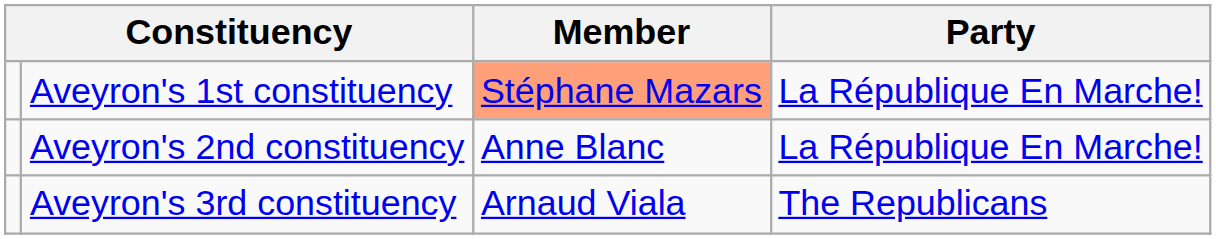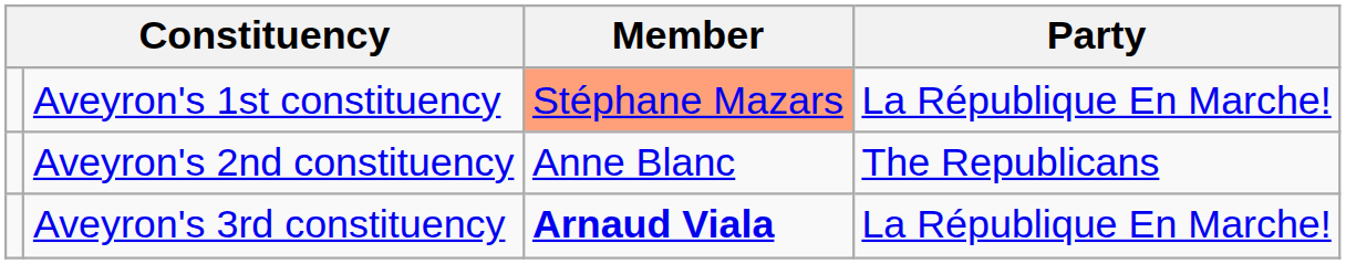Aveyron's 2nd constituency | Party: La République En Marche! -> The Republicans
Aveyron's 3rd constituency | Member: normal -> bold
Aveyron's 3rd constituency | Party: The Republicans -> La République En Marche!
